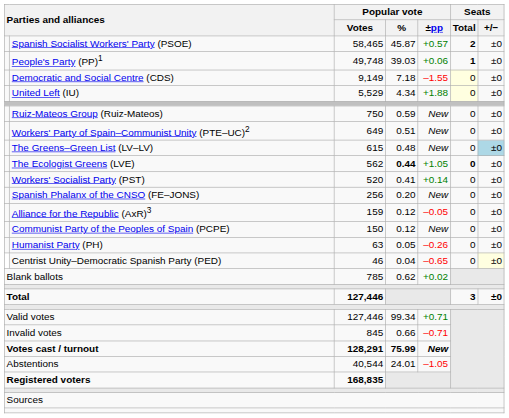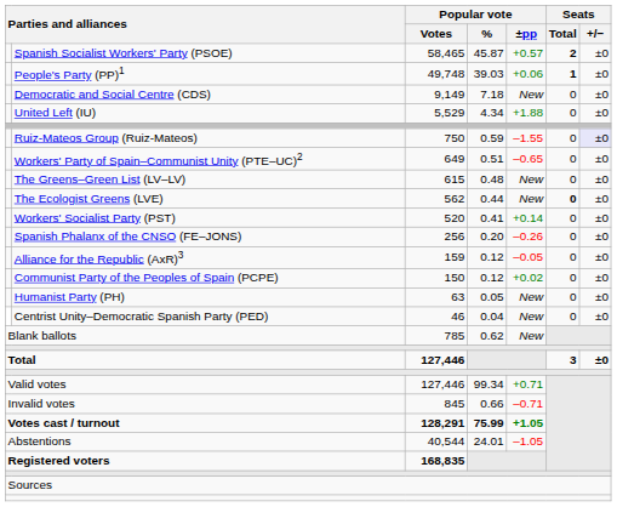Democratic and Social Centre (CDS) | Popular vote / ±pp: –1.55 -> New
Democratic and Social Centre (CDS) | Seats / Total: lightyellow background -> no background
United Left (IU) | Seats / Total: lightyellow background -> no background
Ruiz-Mateos Group (Ruiz-Mateos) | Popular vote / ±pp: New -> –1.55
Ruiz-Mateos Group (Ruiz-Mateos) | Seats / +/−: no background -> lavender background
Workers' Party of Spain–Communist Unity (PTE–UC)2 | Popular vote / ±pp: New -> –0.65
The Greens–Green List (LV–LV) | Seats / +/−: lightblue background -> no background
The Ecologist Greens (LVE) | Popular vote / %: bold -> normal
The Ecologist Greens (LVE) | Popular vote / ±pp: +1.05 -> New
Spanish Phalanx of the CNSO (FE–JONS) | Popular vote / ±pp: New -> –0.26
Communist Party of the Peoples of Spain (PCPE) | Popular vote / ±pp: New -> +0.02
Humanist Party (PH) | Popular vote / ±pp: –0.26 -> New
Centrist Unity–Democratic Spanish Party (PED) | Popular vote / ±pp: –0.65 -> New
Centrist Unity–Democratic Spanish Party (PED) | Seats / +/−: lightyellow background -> no background
Blank ballots | Popular vote / ±pp: +0.02 -> New
Votes cast / turnout | Popular vote / ±pp: New -> +1.05
